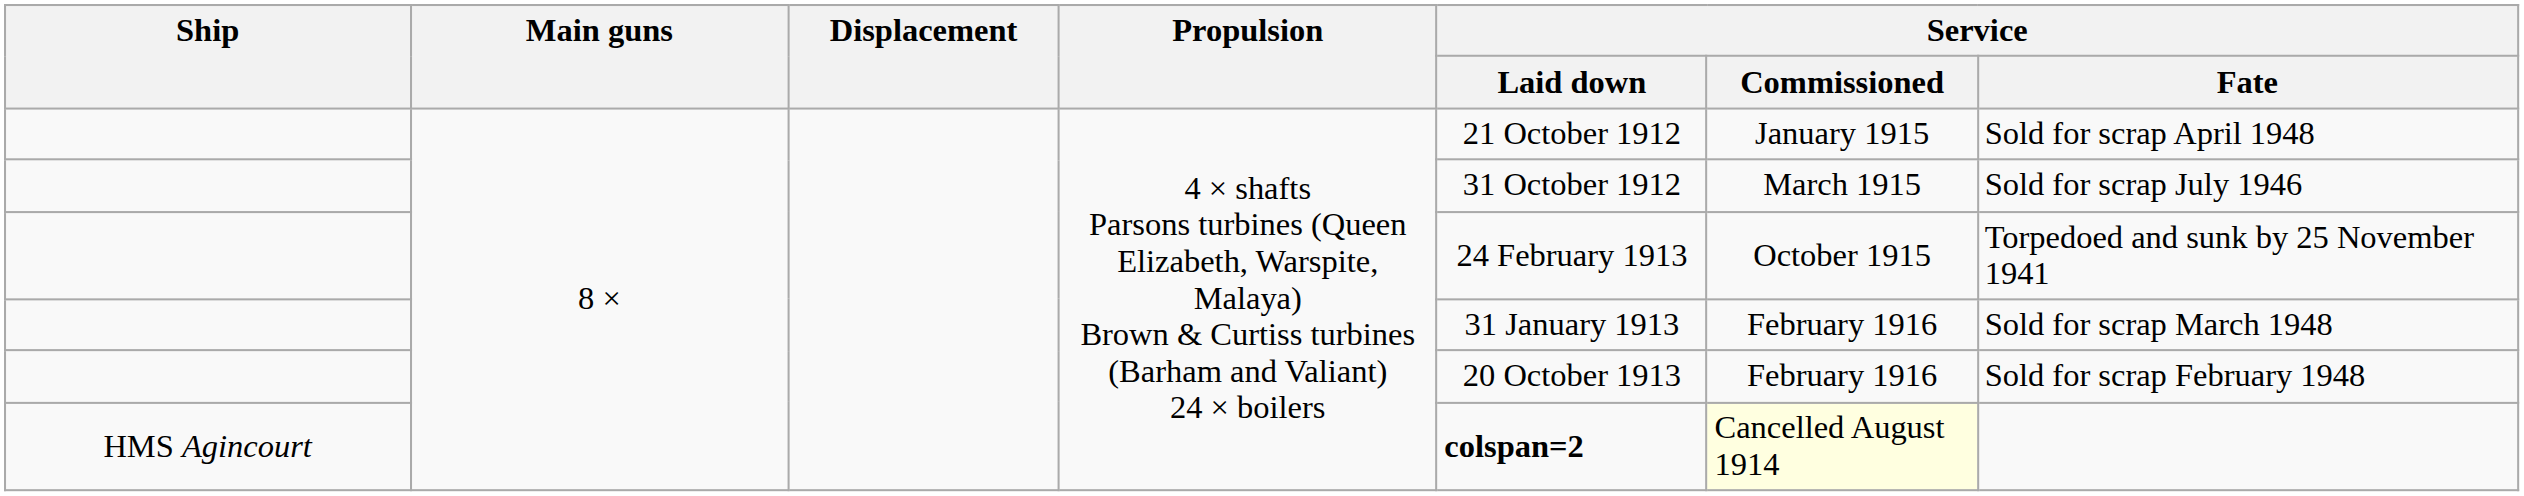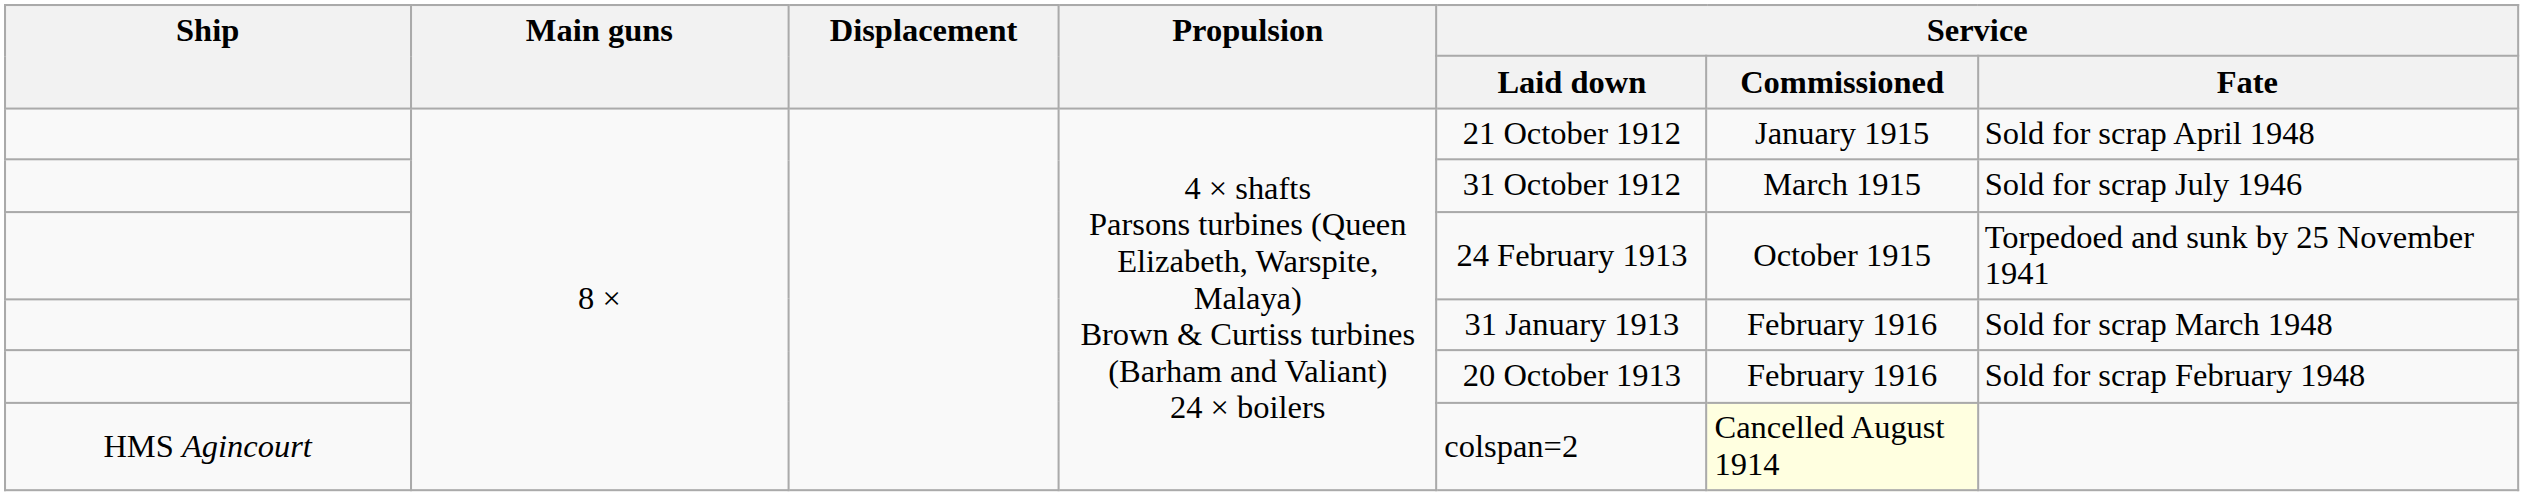HMS Agincourt | Service / Laid down: bold -> normal
